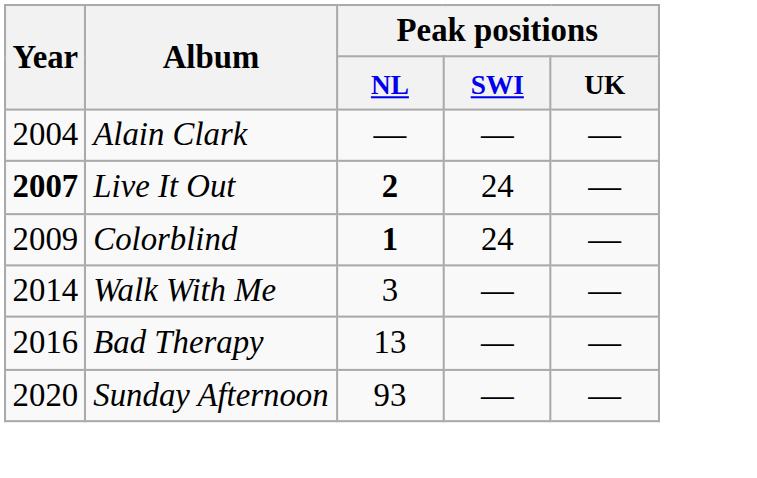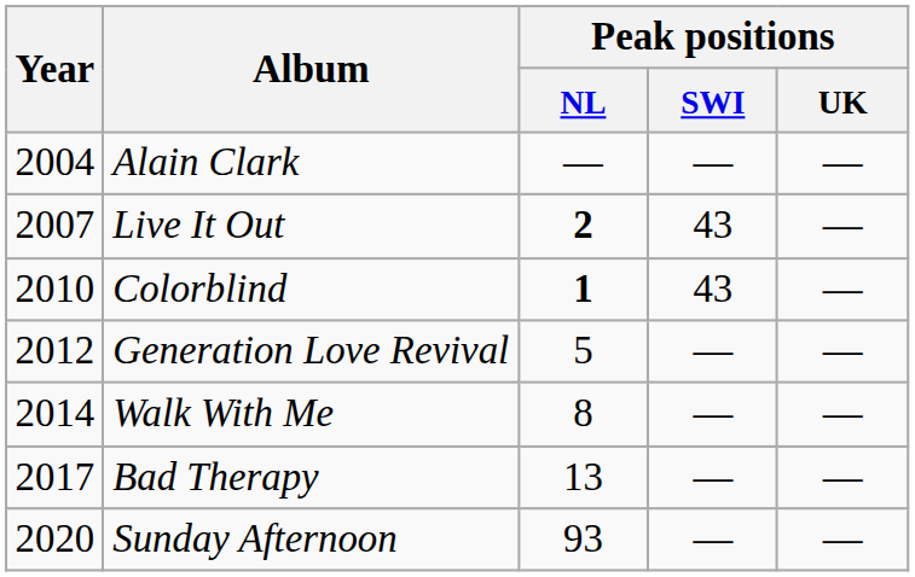Live It Out | Year: bold -> normal
Live It Out | Peak positions / SWI: 24 -> 43
Colorblind | Year: 2009 -> 2010
Colorblind | Peak positions / SWI: 24 -> 43
+ row: 2012 | Generation Love Revival | 5 | — | —
Walk With Me | Peak positions / NL: 3 -> 8
Bad Therapy | Year: 2016 -> 2017
